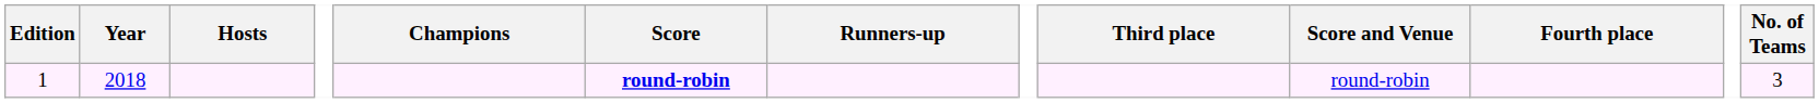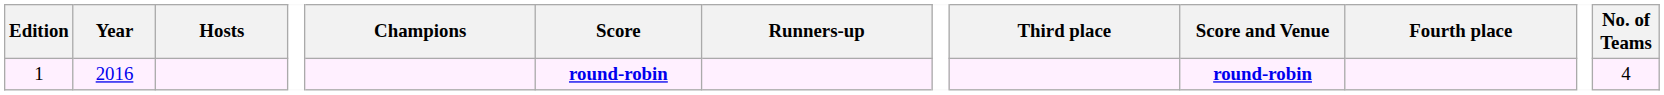1 | Year: 2018 -> 2016
1 | Score and Venue: normal -> bold
1 | No. of Teams: 3 -> 4
